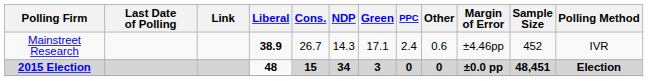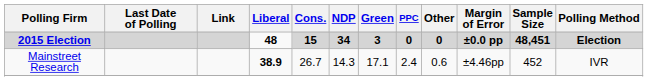rows swapped: Mainstreet Research <-> 2015 Election
